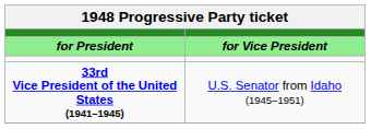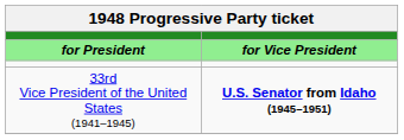33rd Vice President of the United States (1941–1945) | column 1: bold -> normal
33rd Vice President of the United States (1941–1945) | column 2: normal -> bold
